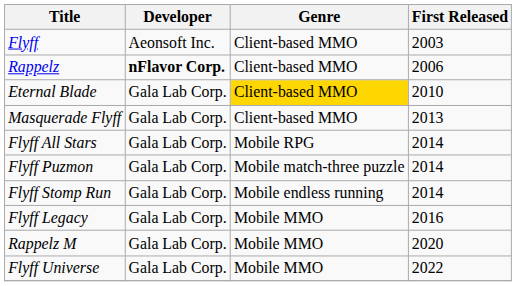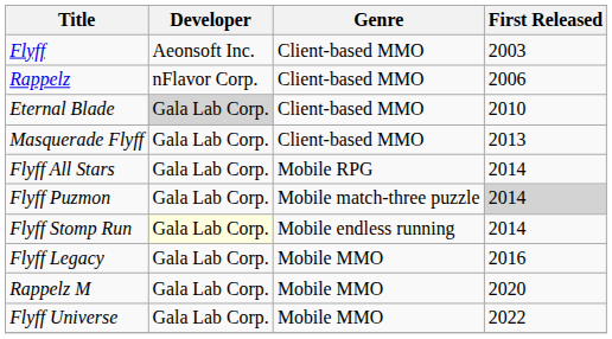Rappelz | Developer: bold -> normal
Eternal Blade | Developer: no background -> lightgrey background
Eternal Blade | Genre: gold background -> no background
Flyff Puzmon | First Released: no background -> lightgrey background
Flyff Stomp Run | Developer: no background -> lightyellow background
